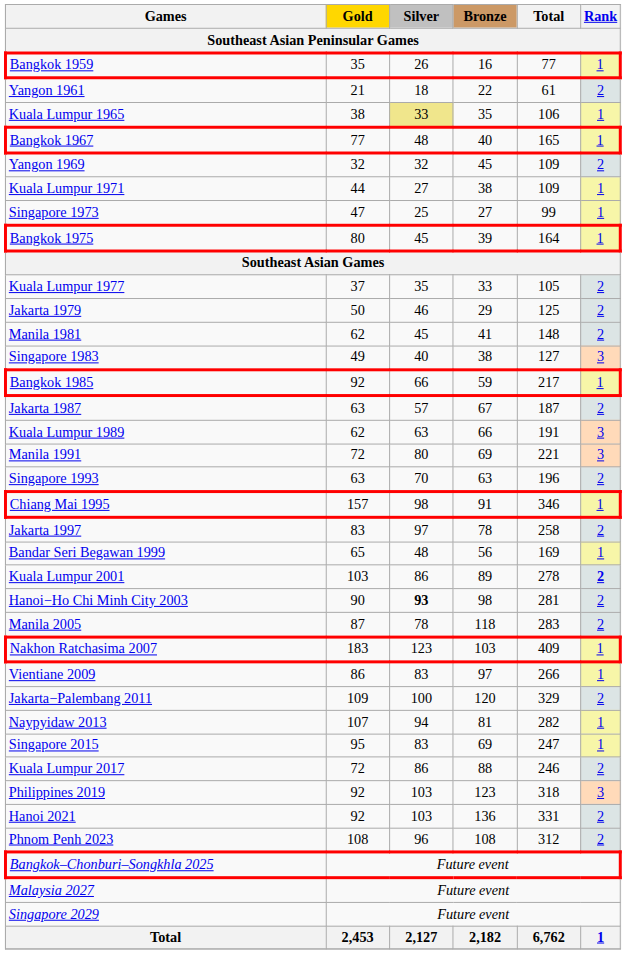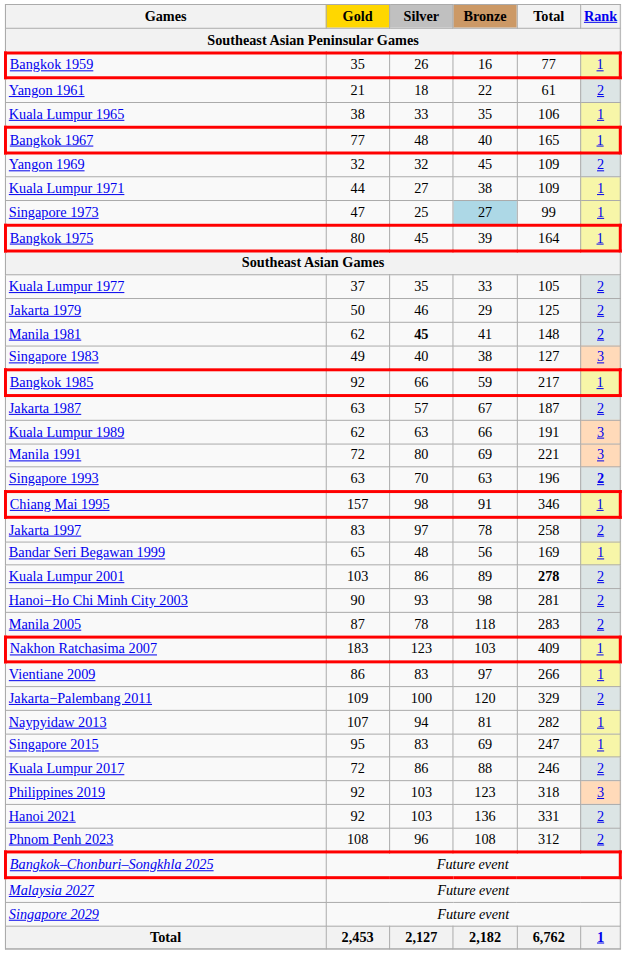Kuala Lumpur 1965 | Silver: khaki background -> no background
Singapore 1973 | Bronze: no background -> lightblue background
Manila 1981 | Silver: normal -> bold
Singapore 1993 | Rank: normal -> bold
Kuala Lumpur 2001 | Total: normal -> bold
Kuala Lumpur 2001 | Rank: bold -> normal
Hanoi−Ho Chi Minh City 2003 | Silver: bold -> normal
